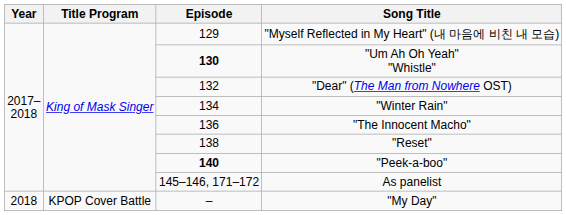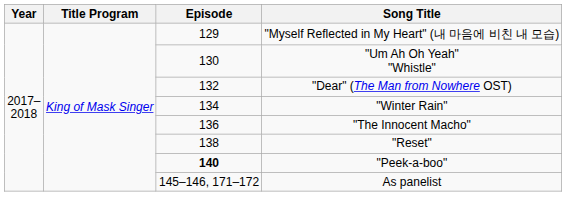"Um Ah Oh Yeah" "Whistle" | Episode: bold -> normal
- row: 2018 | KPOP Cover Battle | – | "My Day"
